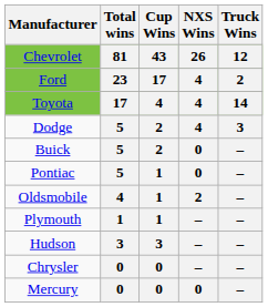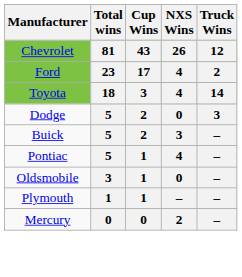Toyota | Total wins: 17 -> 18
Toyota | Cup Wins: 4 -> 3
Dodge | NXS Wins: 4 -> 0
Buick | NXS Wins: 0 -> 3
Pontiac | NXS Wins: 0 -> 4
Oldsmobile | Total wins: 4 -> 3
Oldsmobile | NXS Wins: 2 -> 0
- row: Hudson | 3 | 3 | – | –
- row: Chrysler | 0 | 0 | – | –
Mercury | NXS Wins: 0 -> 2
